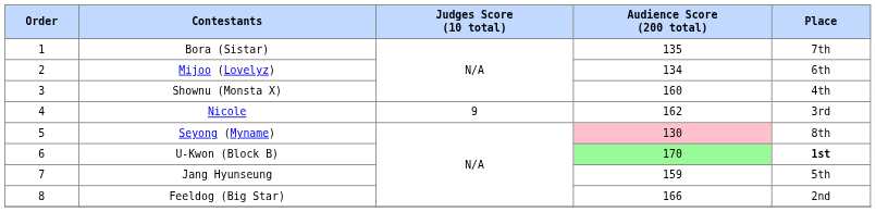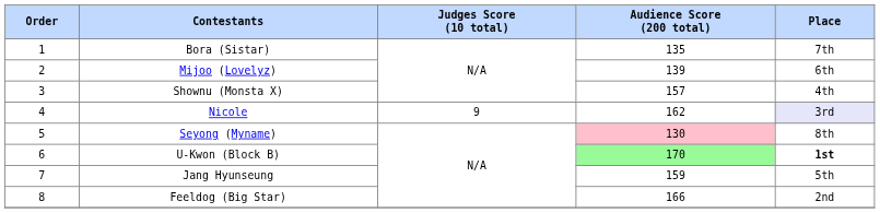Mijoo (Lovelyz) | Audience Score (200 total): 134 -> 139
Shownu (Monsta X) | Audience Score (200 total): 160 -> 157
Nicole | Place: no background -> lavender background
